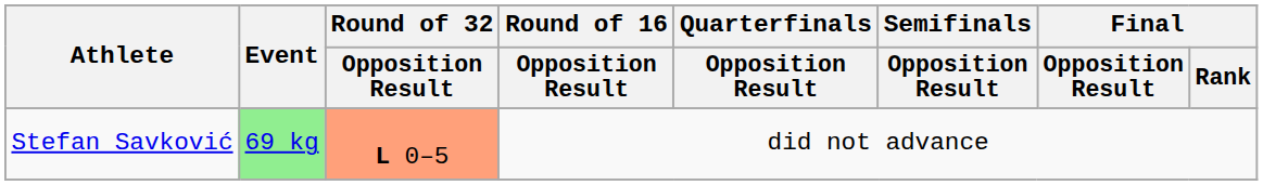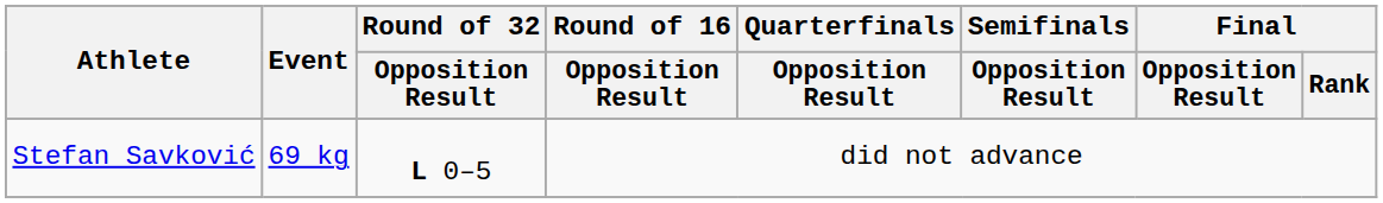Stefan Savković | Event: lightgreen background -> no background
Stefan Savković | Round of 32 / Opposition Result: lightsalmon background -> no background
